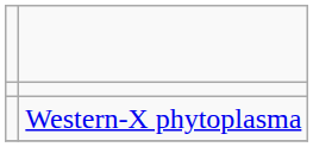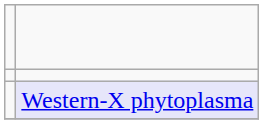row 3 | column 2: no background -> lavender background
